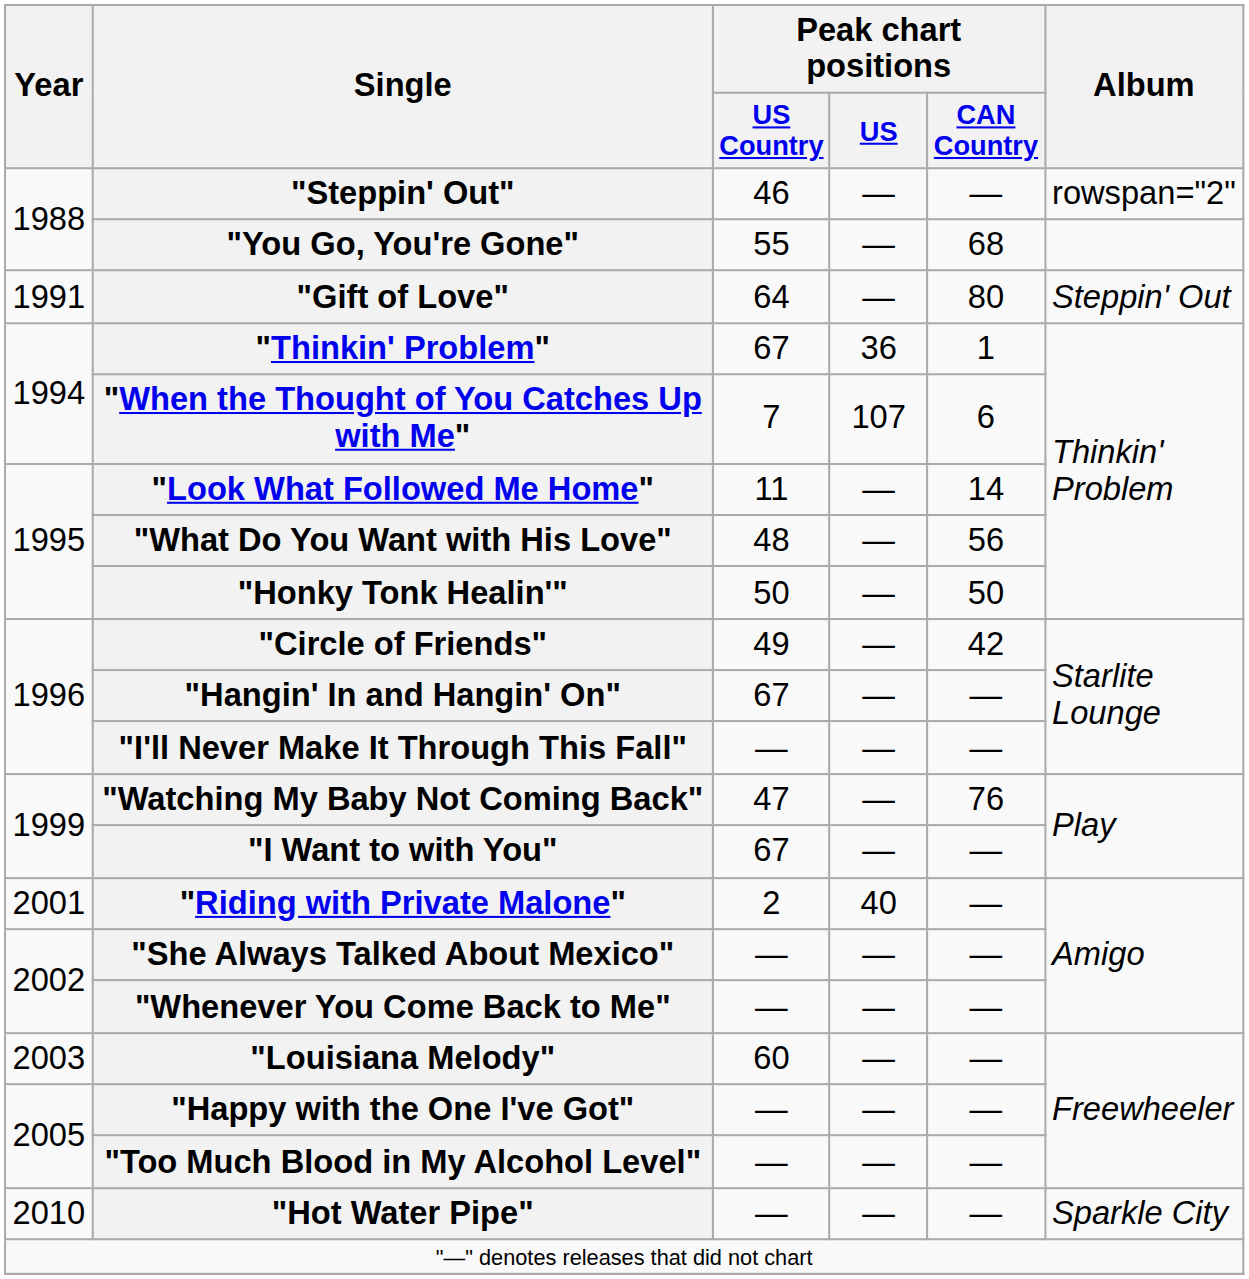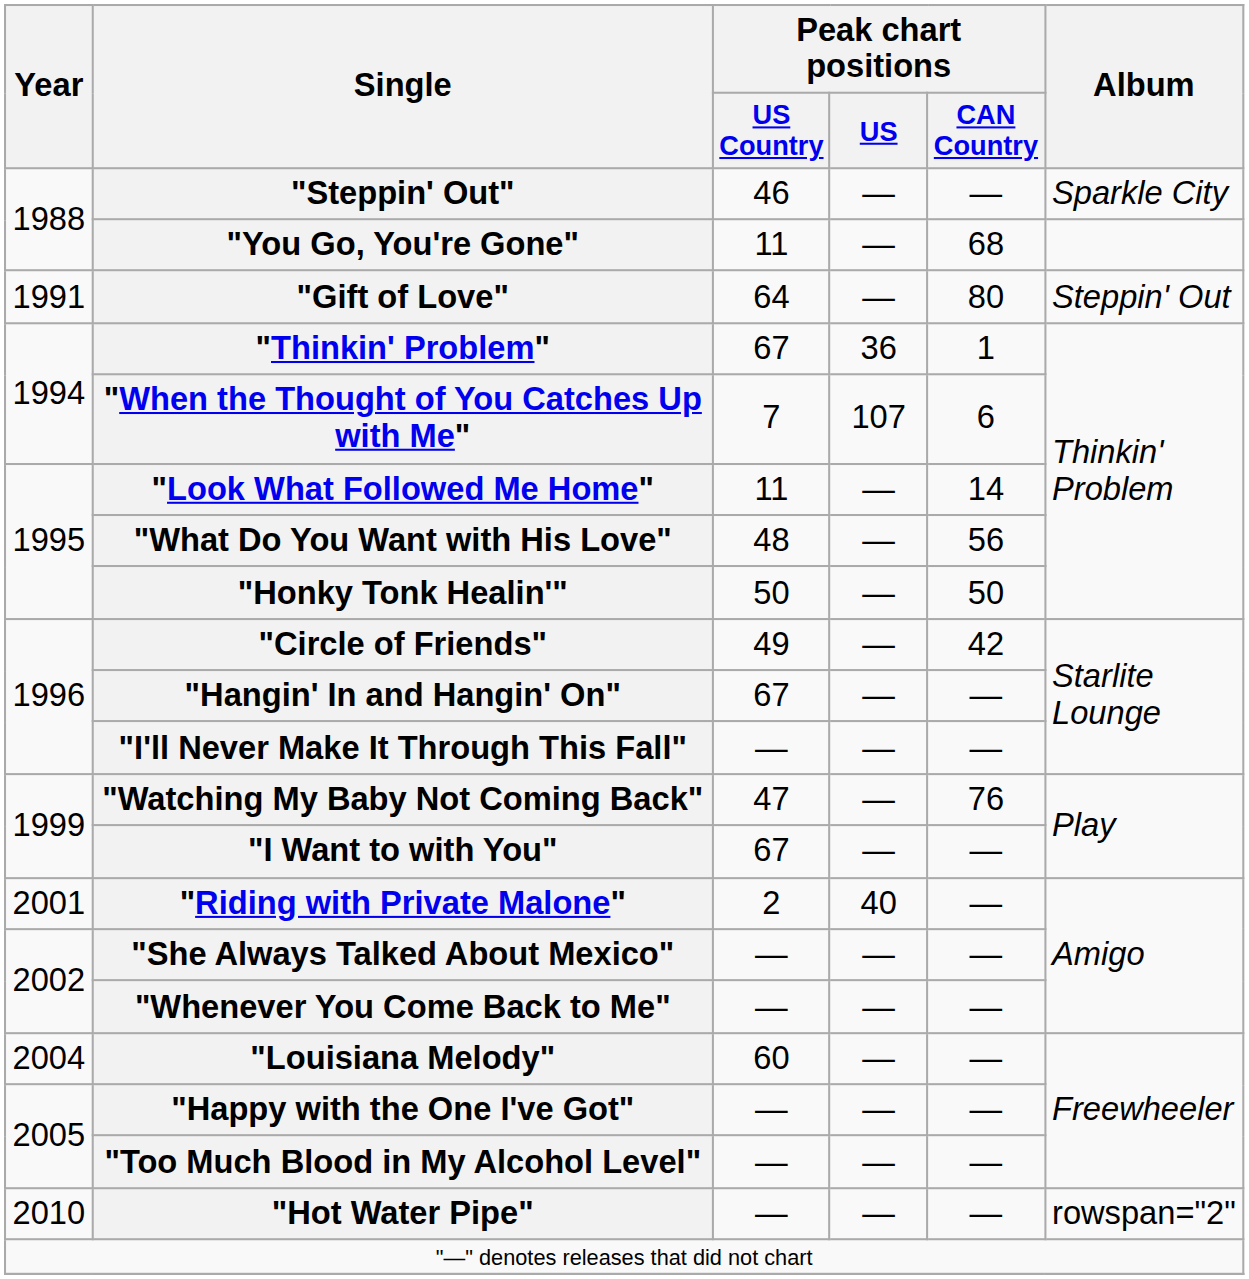"Steppin' Out" | Album: rowspan="2" -> Sparkle City
"You Go, You're Gone" | Peak chart positions / US Country: 55 -> 11
"Louisiana Melody" | Year: 2003 -> 2004
"Hot Water Pipe" | Album: Sparkle City -> rowspan="2"
